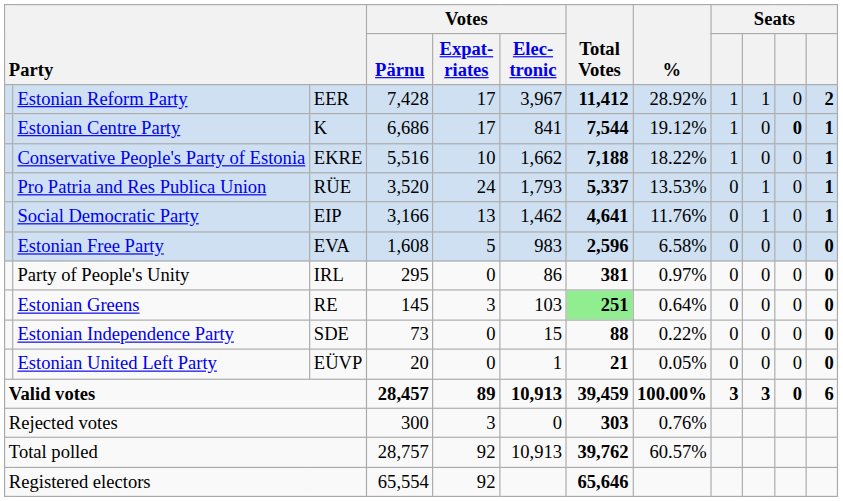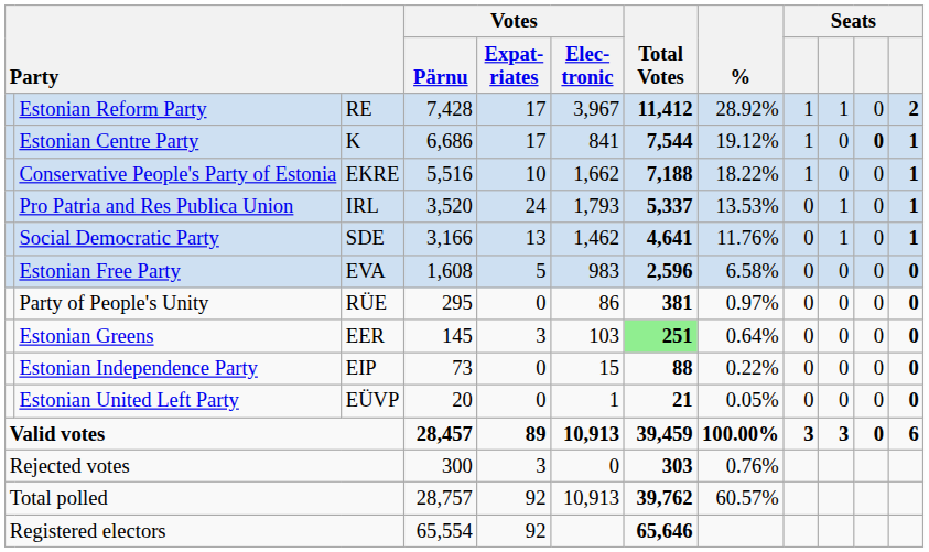Estonian Reform Party | column 3: EER -> RE
Pro Patria and Res Publica Union | column 3: RÜE -> IRL
Social Democratic Party | column 3: EIP -> SDE
Party of People's Unity | column 3: IRL -> RÜE
Estonian Greens | column 3: RE -> EER
Estonian Independence Party | column 3: SDE -> EIP
